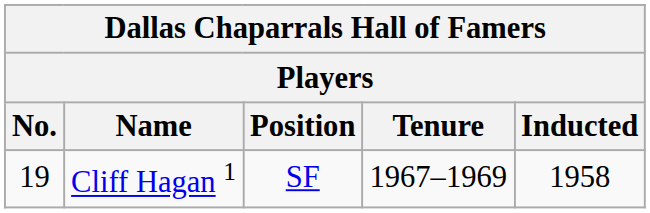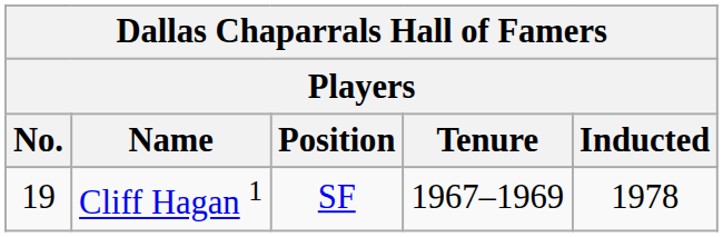Cliff Hagan 1 | Inducted: 1958 -> 1978
